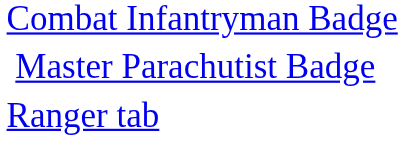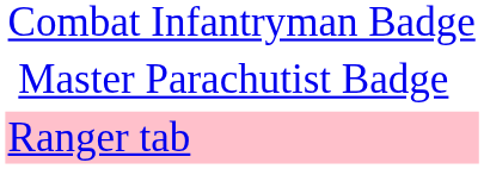row 3 | column 1: no background -> pink background
